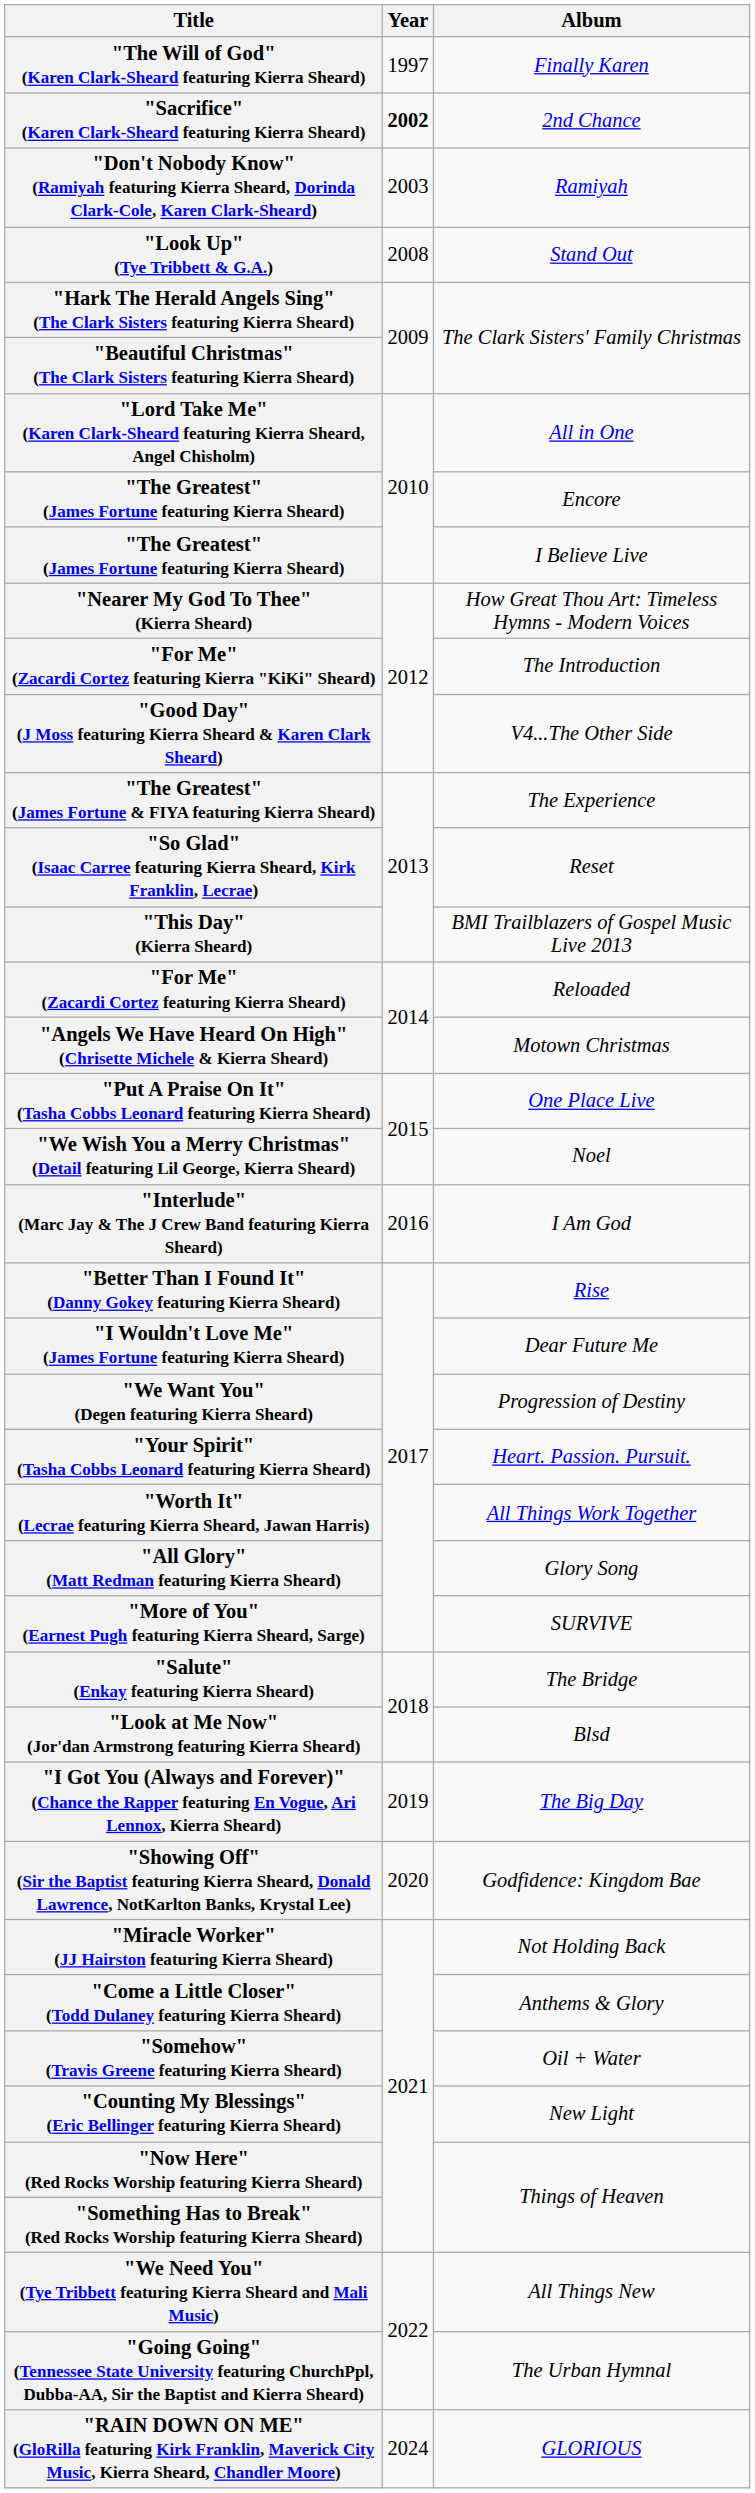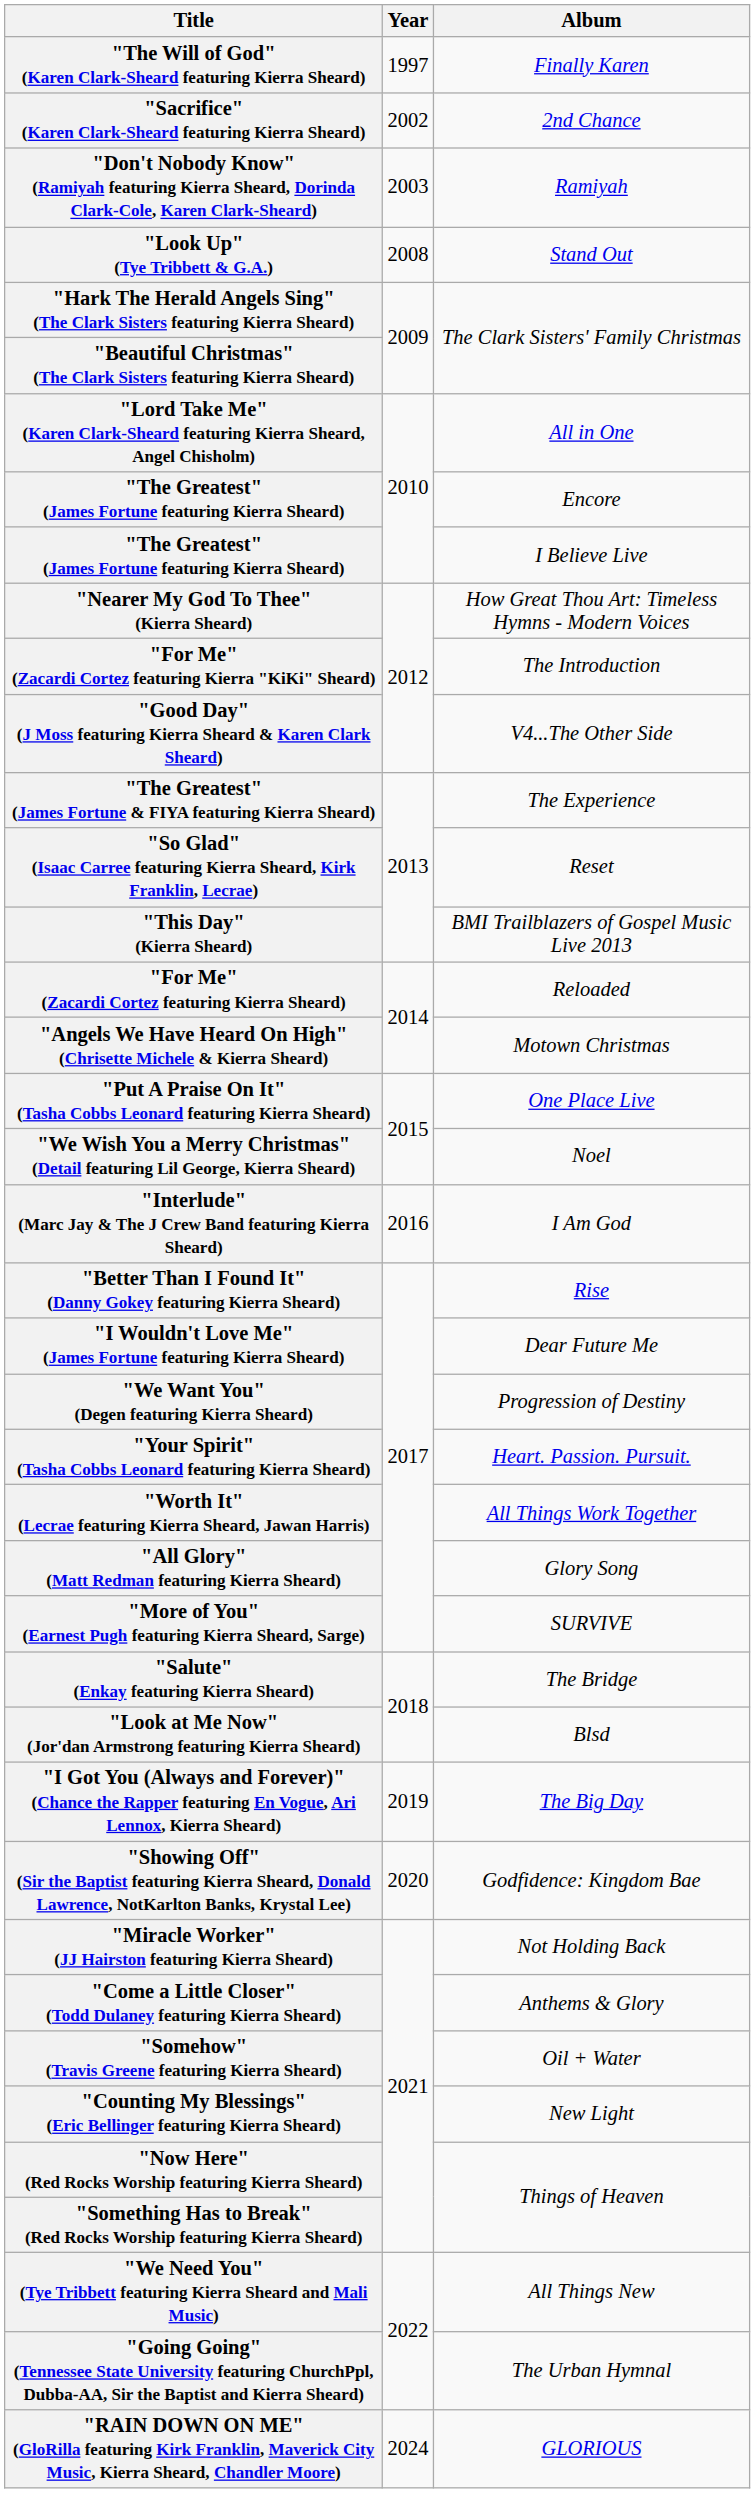2nd Chance | Year: bold -> normal
